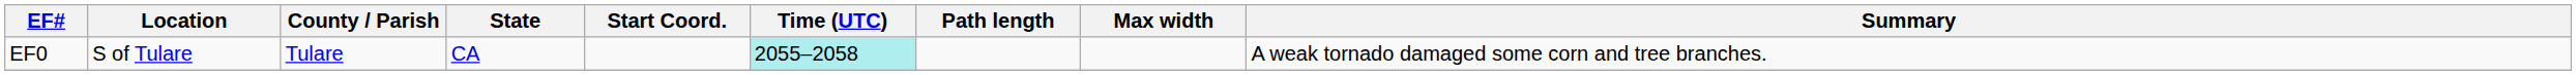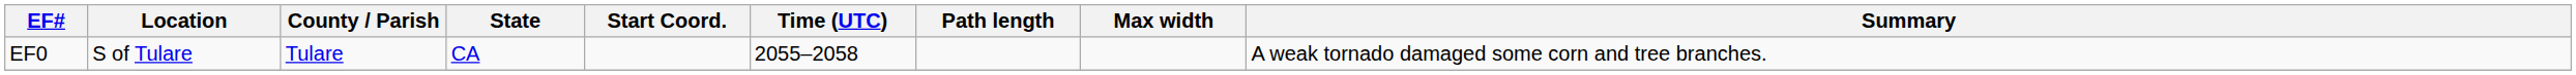EF0 | Time (UTC): paleturquoise background -> no background
